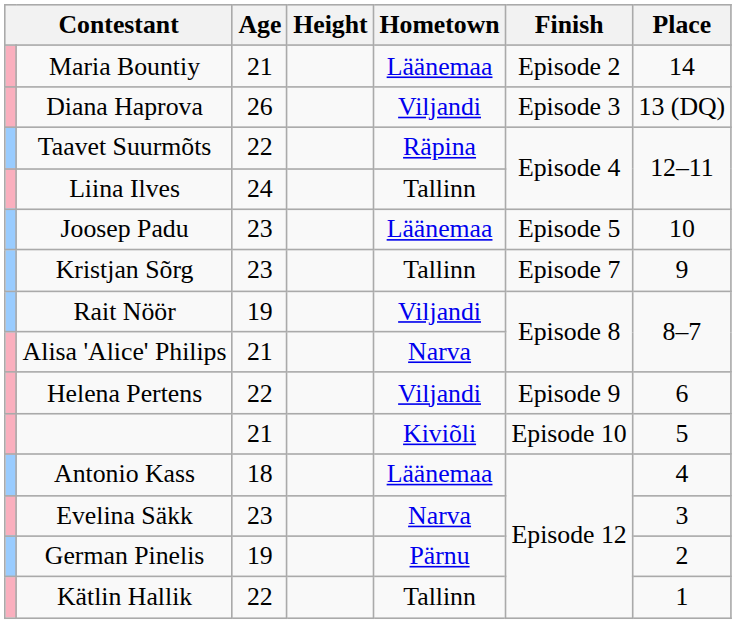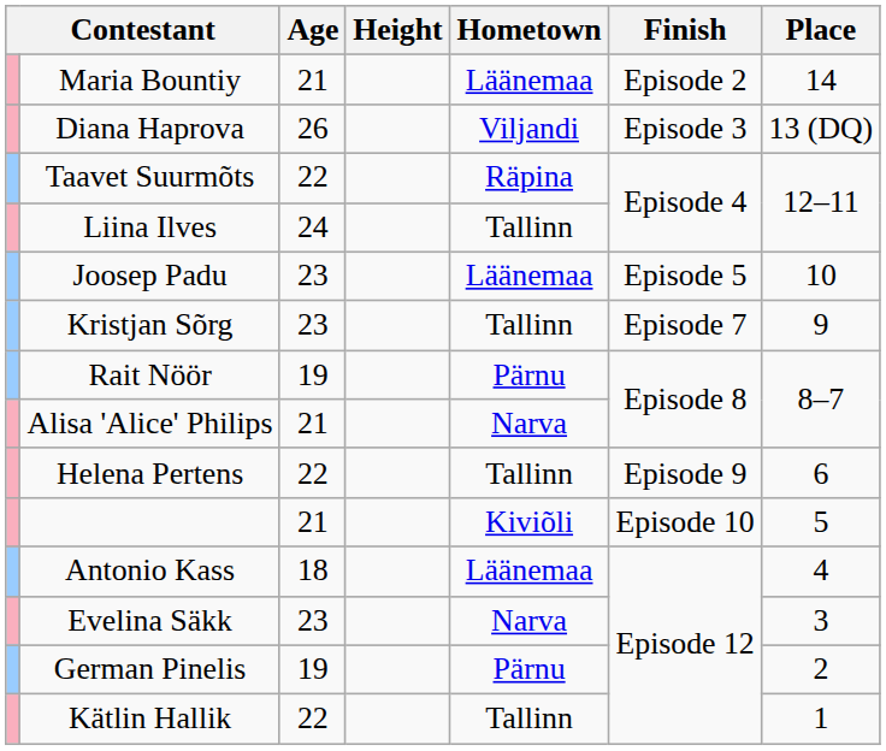Rait Nöör | Hometown: Viljandi -> Pärnu
Helena Pertens | Hometown: Viljandi -> Tallinn
